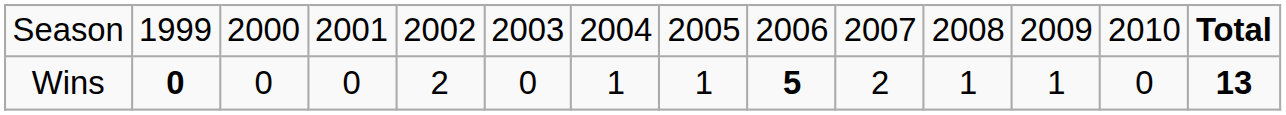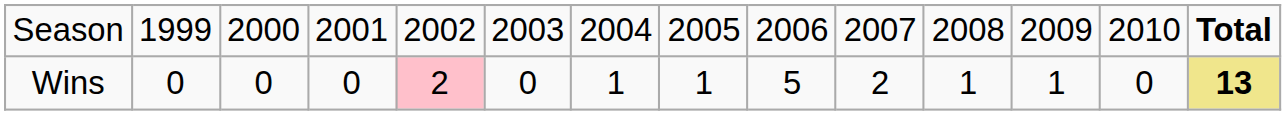Wins | column 2: bold -> normal
Wins | column 5: no background -> pink background
Wins | column 9: bold -> normal
Wins | column 14: no background -> khaki background
